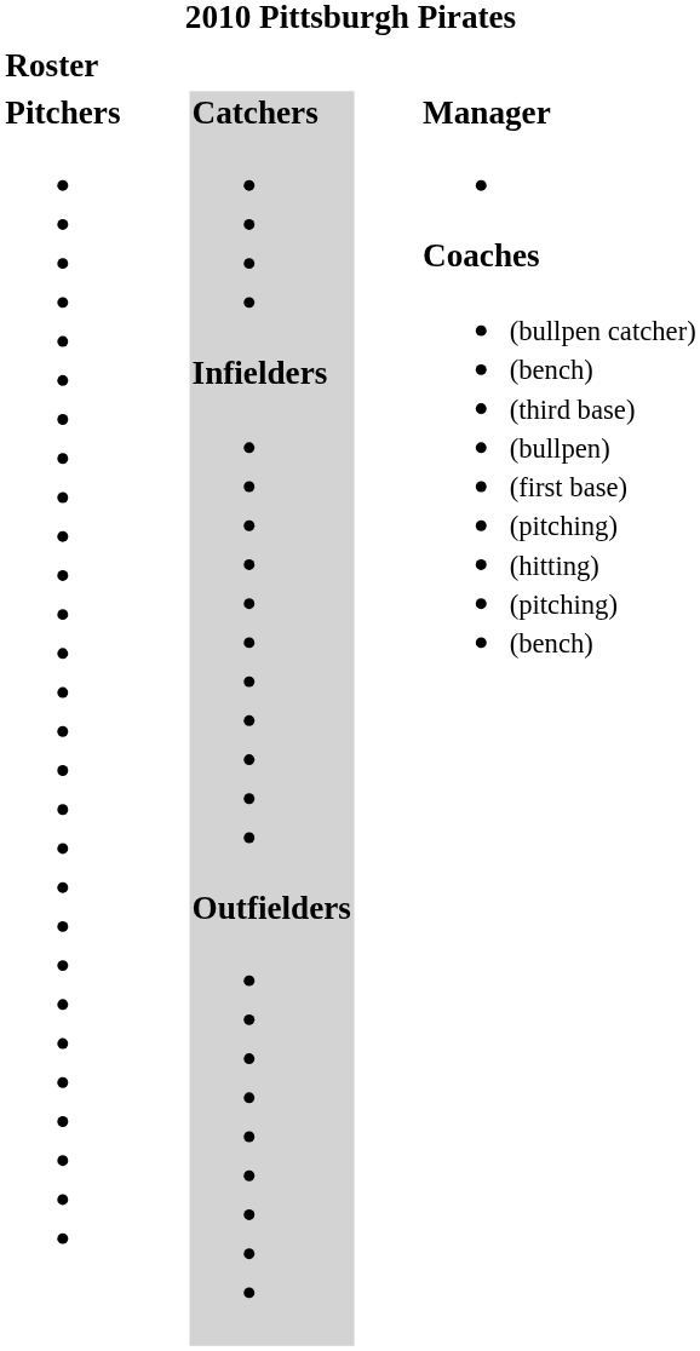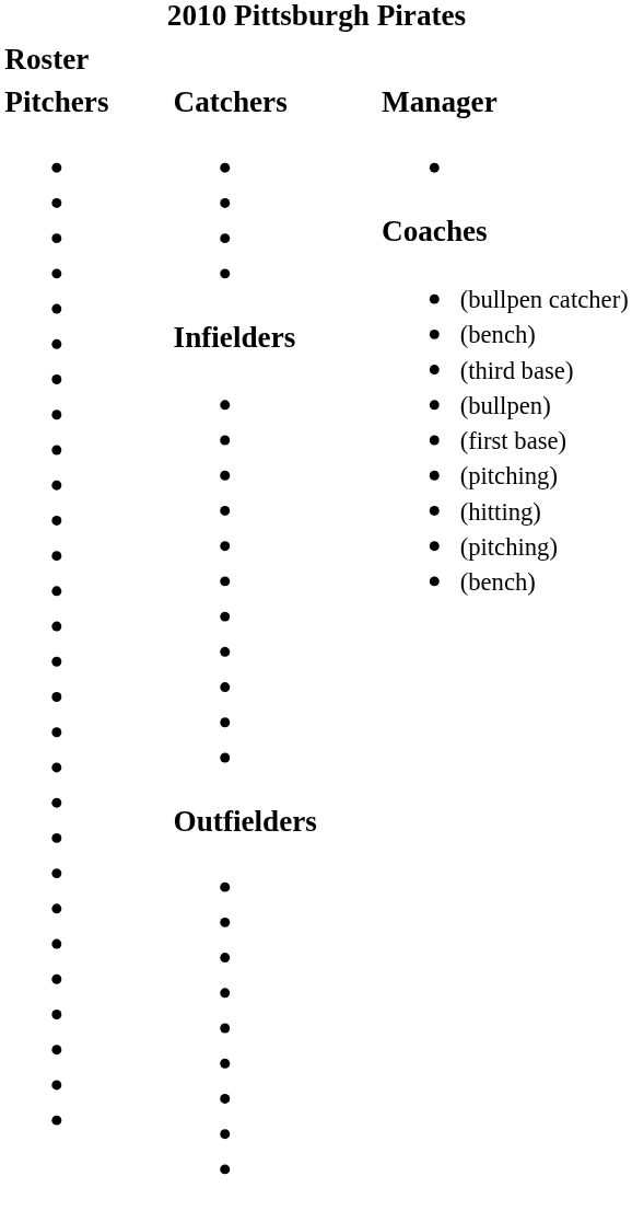Pitchers | column 2: lightgrey background -> no background
